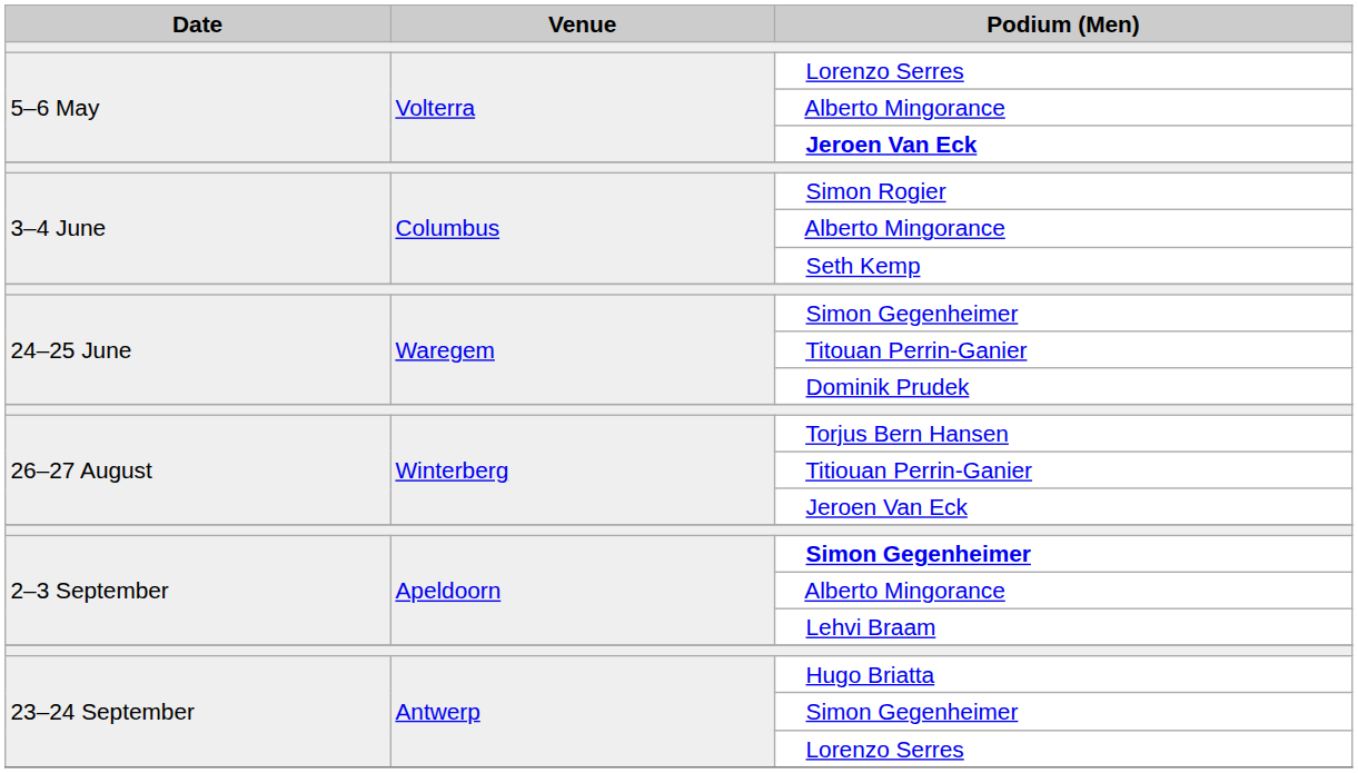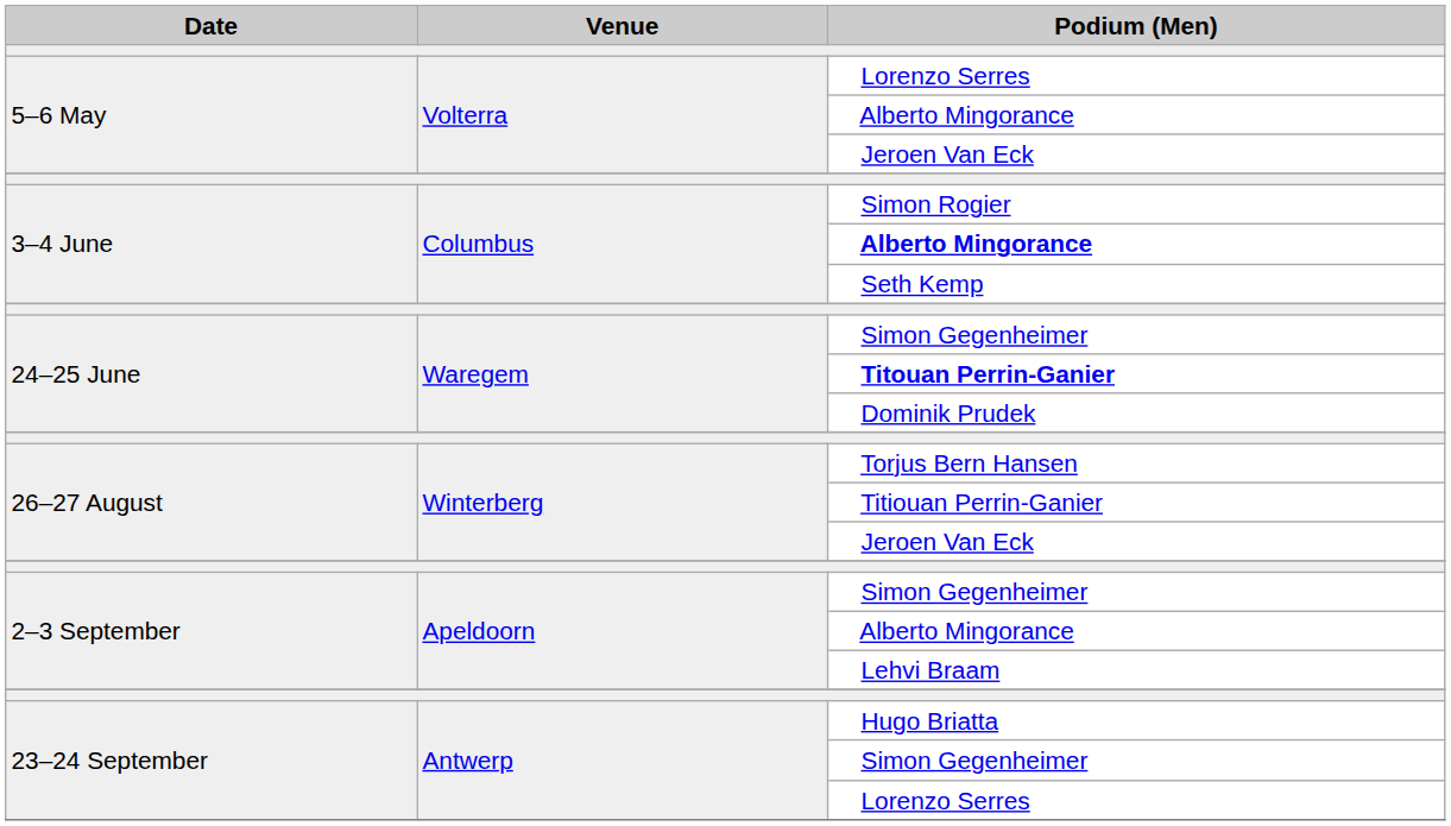5–6 May / Jeroen Van Eck | Podium (Men): bold -> normal
3–4 June / Alberto Mingorance | Podium (Men): normal -> bold
Titouan Perrin-Ganier | Podium (Men): normal -> bold
2–3 September / Simon Gegenheimer | Podium (Men): bold -> normal
